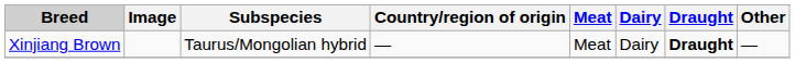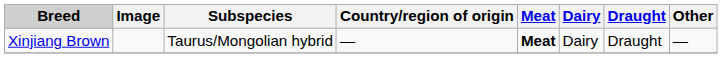Xinjiang Brown | Meat: normal -> bold
Xinjiang Brown | Draught: bold -> normal
